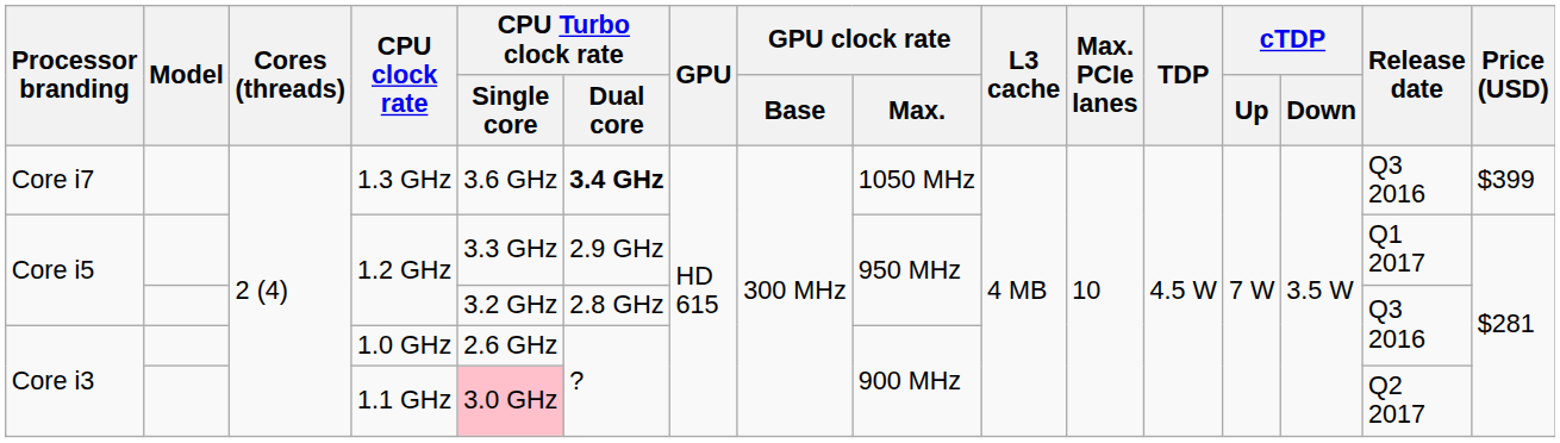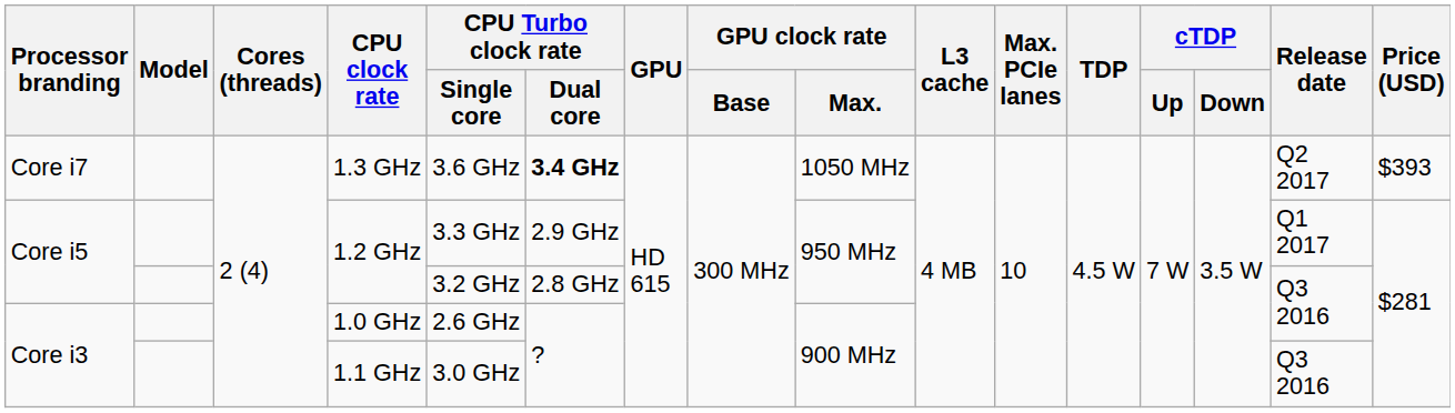1.3 GHz | Release date: Q3 2016 -> Q2 2017
1.3 GHz | Price (USD): $399 -> $393
1.1 GHz | CPU Turbo clock rate / Single core: pink background -> no background
1.1 GHz | Release date: Q2 2017 -> Q3 2016
